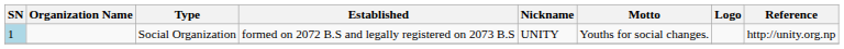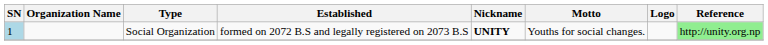Social Organization | Nickname: normal -> bold
Social Organization | Reference: no background -> lightgreen background
